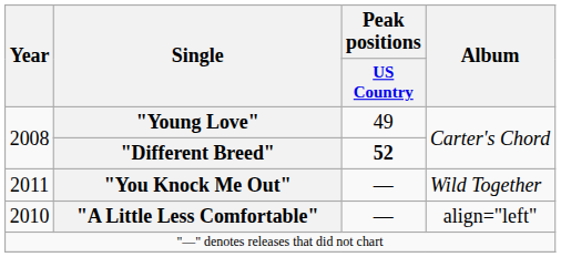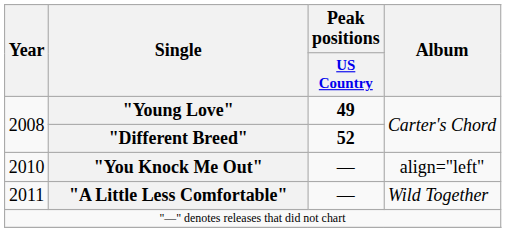"Young Love" | Peak positions / US Country: normal -> bold
"You Knock Me Out" | Year: 2011 -> 2010
"You Knock Me Out" | Album: Wild Together -> align="left"
"A Little Less Comfortable" | Year: 2010 -> 2011
"A Little Less Comfortable" | Album: align="left" -> Wild Together
